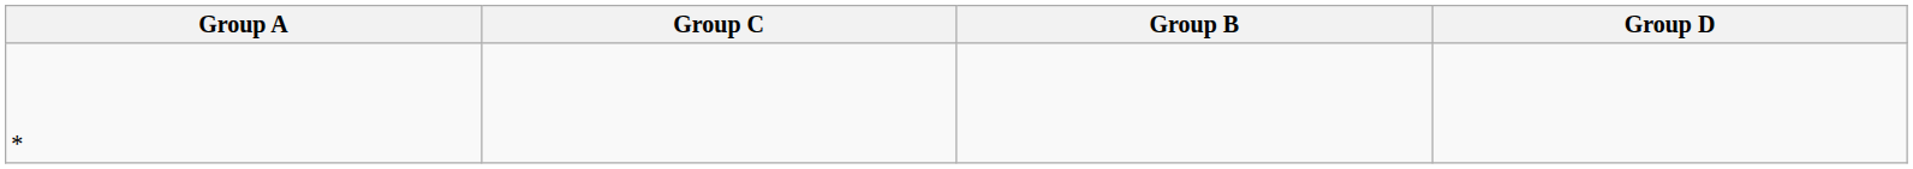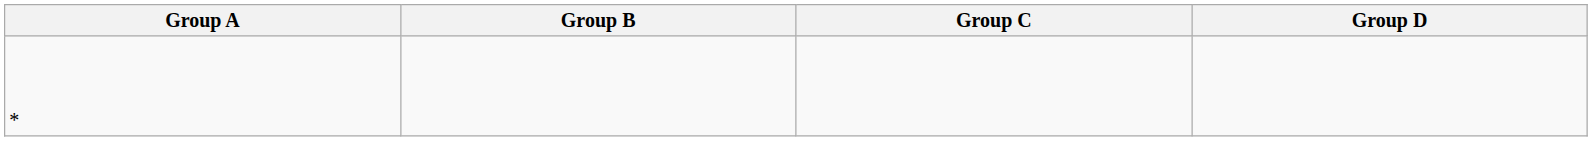columns swapped: Group B <-> Group C
